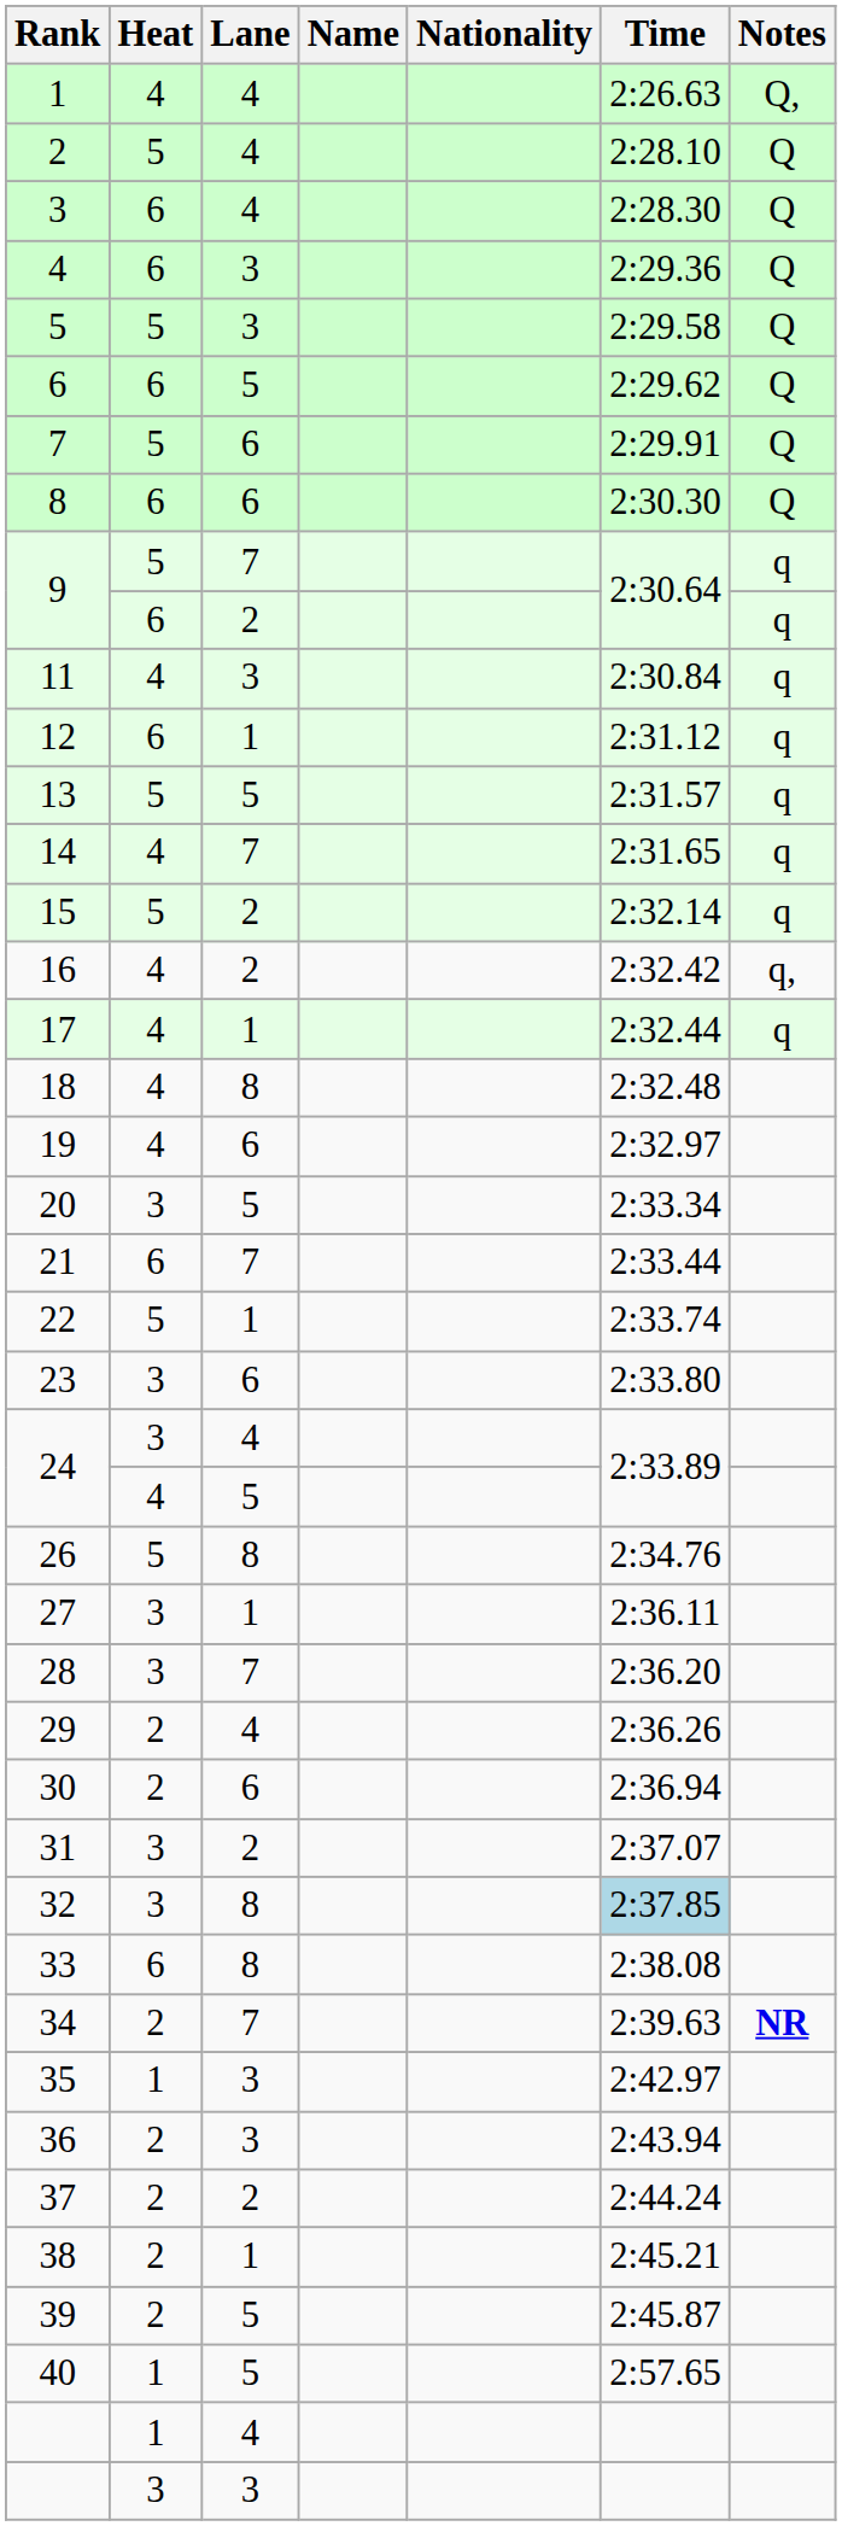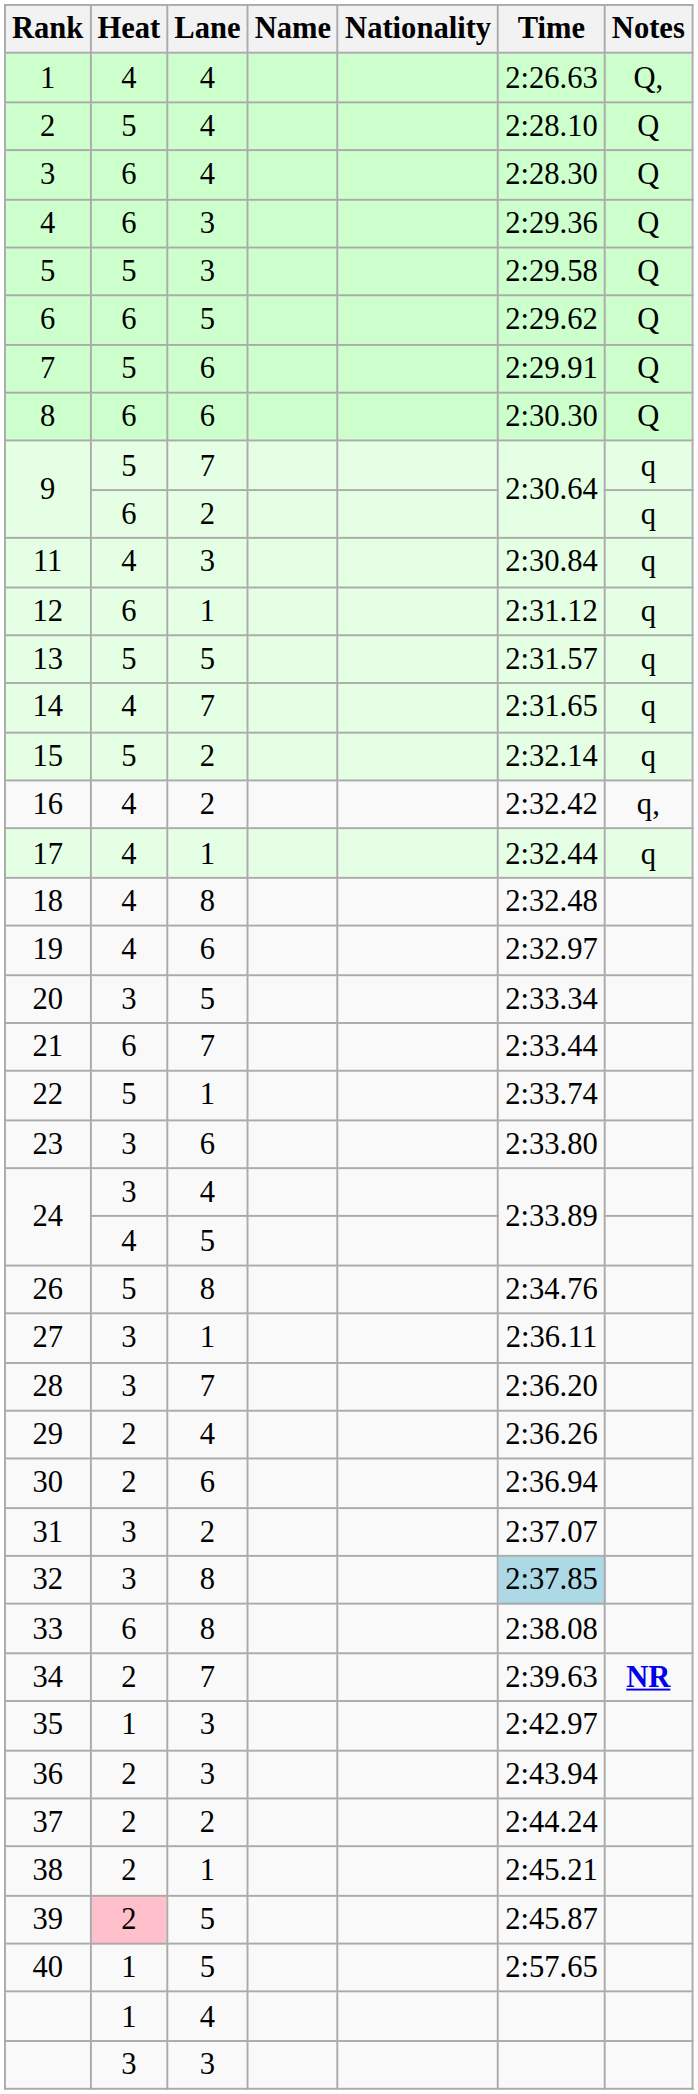39 | Heat: no background -> pink background
